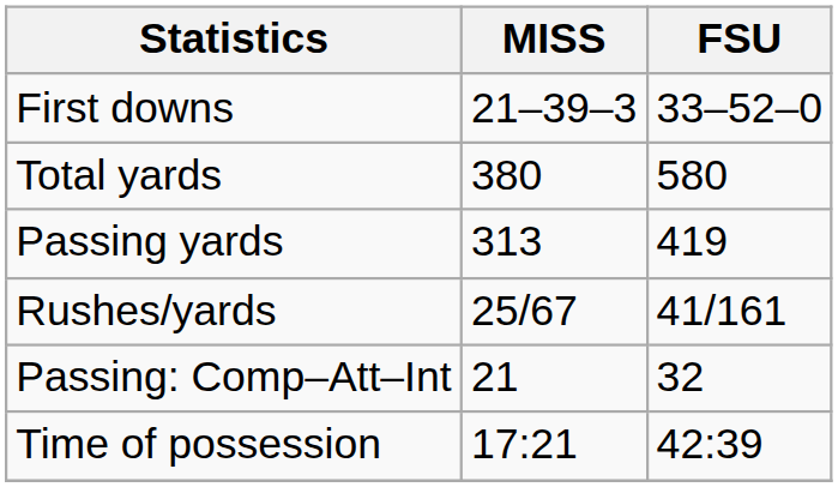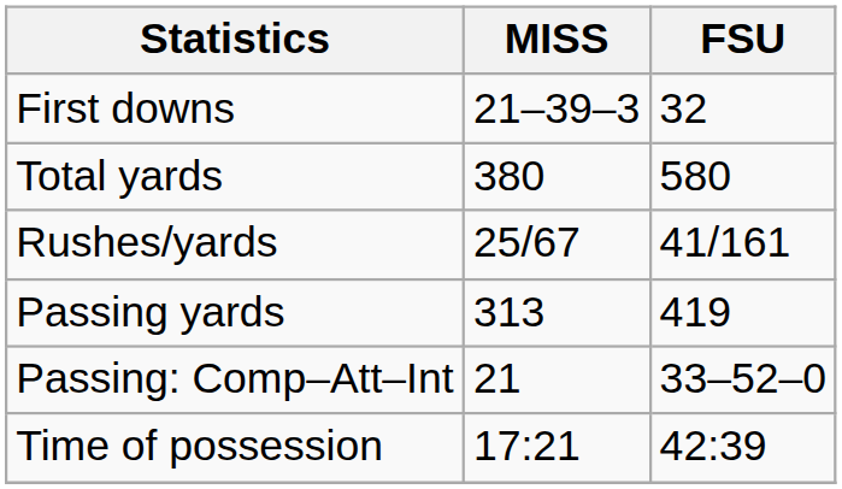First downs | FSU: 33–52–0 -> 32
rows swapped: Rushes/yards <-> Passing yards
Passing: Comp–Att–Int | FSU: 32 -> 33–52–0
